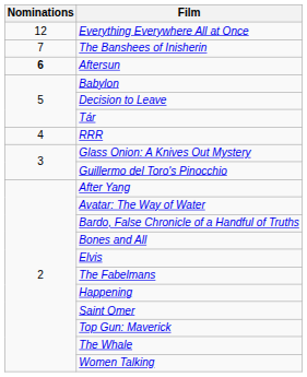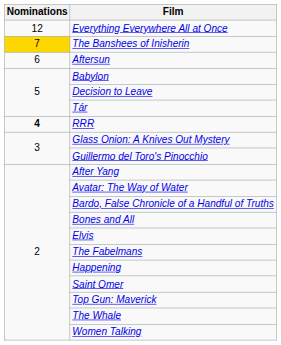The Banshees of Inisherin | Nominations: no background -> gold background
Aftersun | Nominations: bold -> normal
RRR | Nominations: normal -> bold
